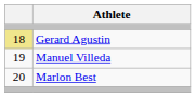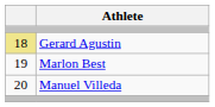row 4 | Athlete: Manuel Villeda -> Marlon Best
row 5 | Athlete: Marlon Best -> Manuel Villeda
